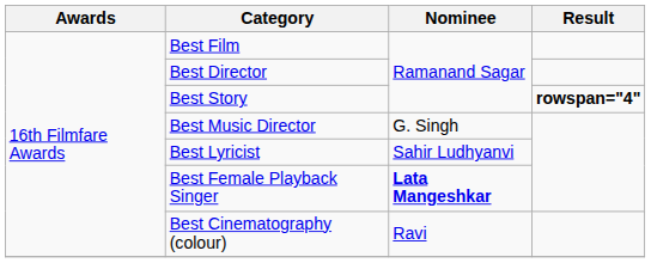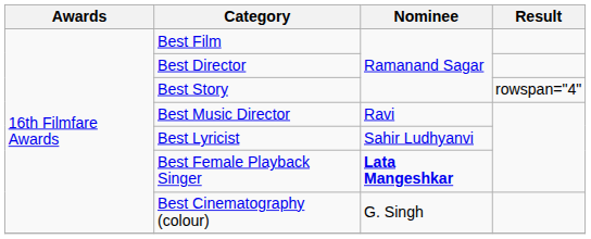Best Story | Result: bold -> normal
Best Music Director | Nominee: G. Singh -> Ravi
Best Cinematography (colour) | Nominee: Ravi -> G. Singh
